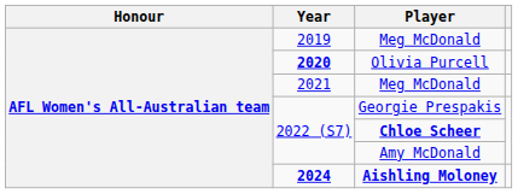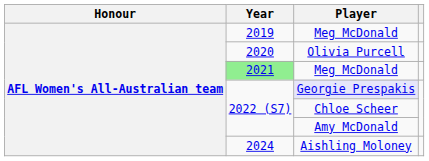row 3 | Year: bold -> normal
row 4 | Year: no background -> lightgreen background
row 5 | Player: no background -> lavender background
row 6 | Player: bold -> normal
row 8 | Year: bold -> normal
row 8 | Player: bold -> normal
